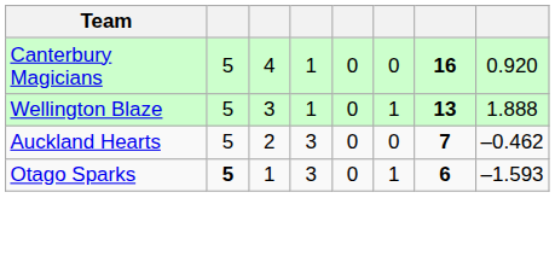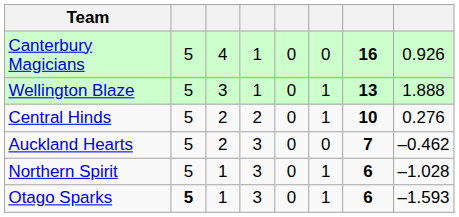Canterbury Magicians | column 8: 0.920 -> 0.926
+ row: Central Hinds | 5 | 2 | 2 | 0 | 1 | 10 | 0.276
+ row: Northern Spirit | 5 | 1 | 3 | 0 | 1 | 6 | –1.028
